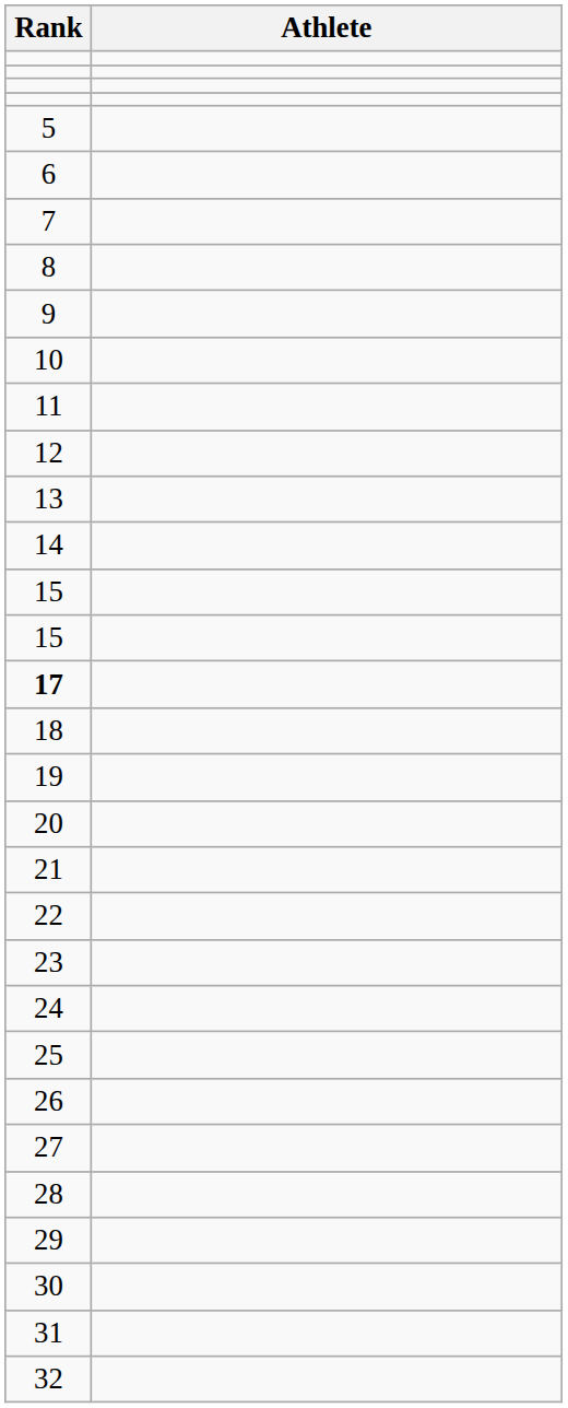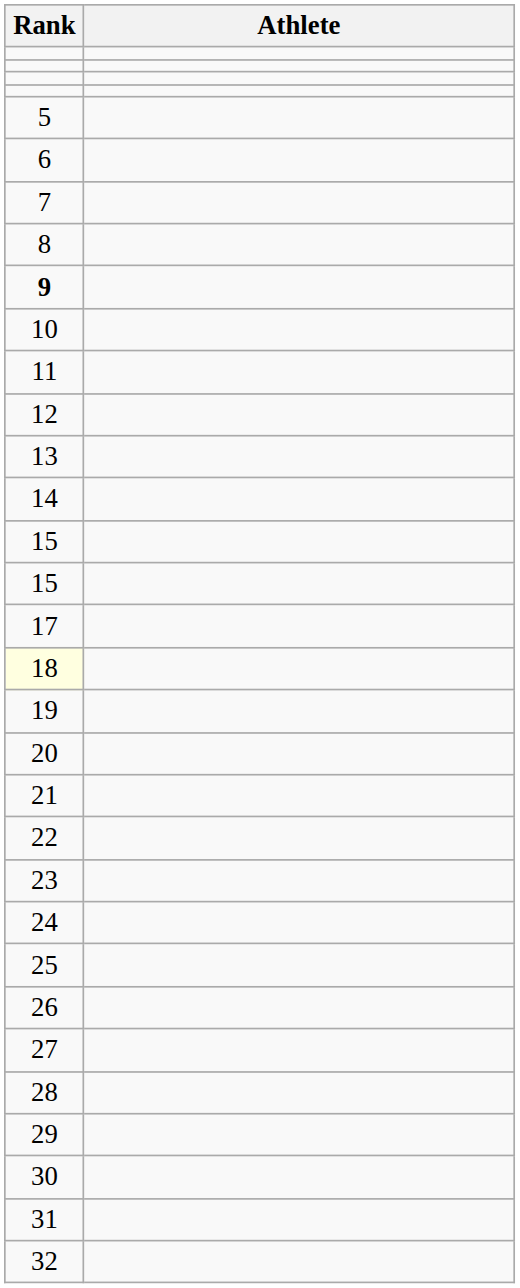row 10 | Rank: normal -> bold
row 18 | Rank: bold -> normal
row 19 | Rank: no background -> lightyellow background
